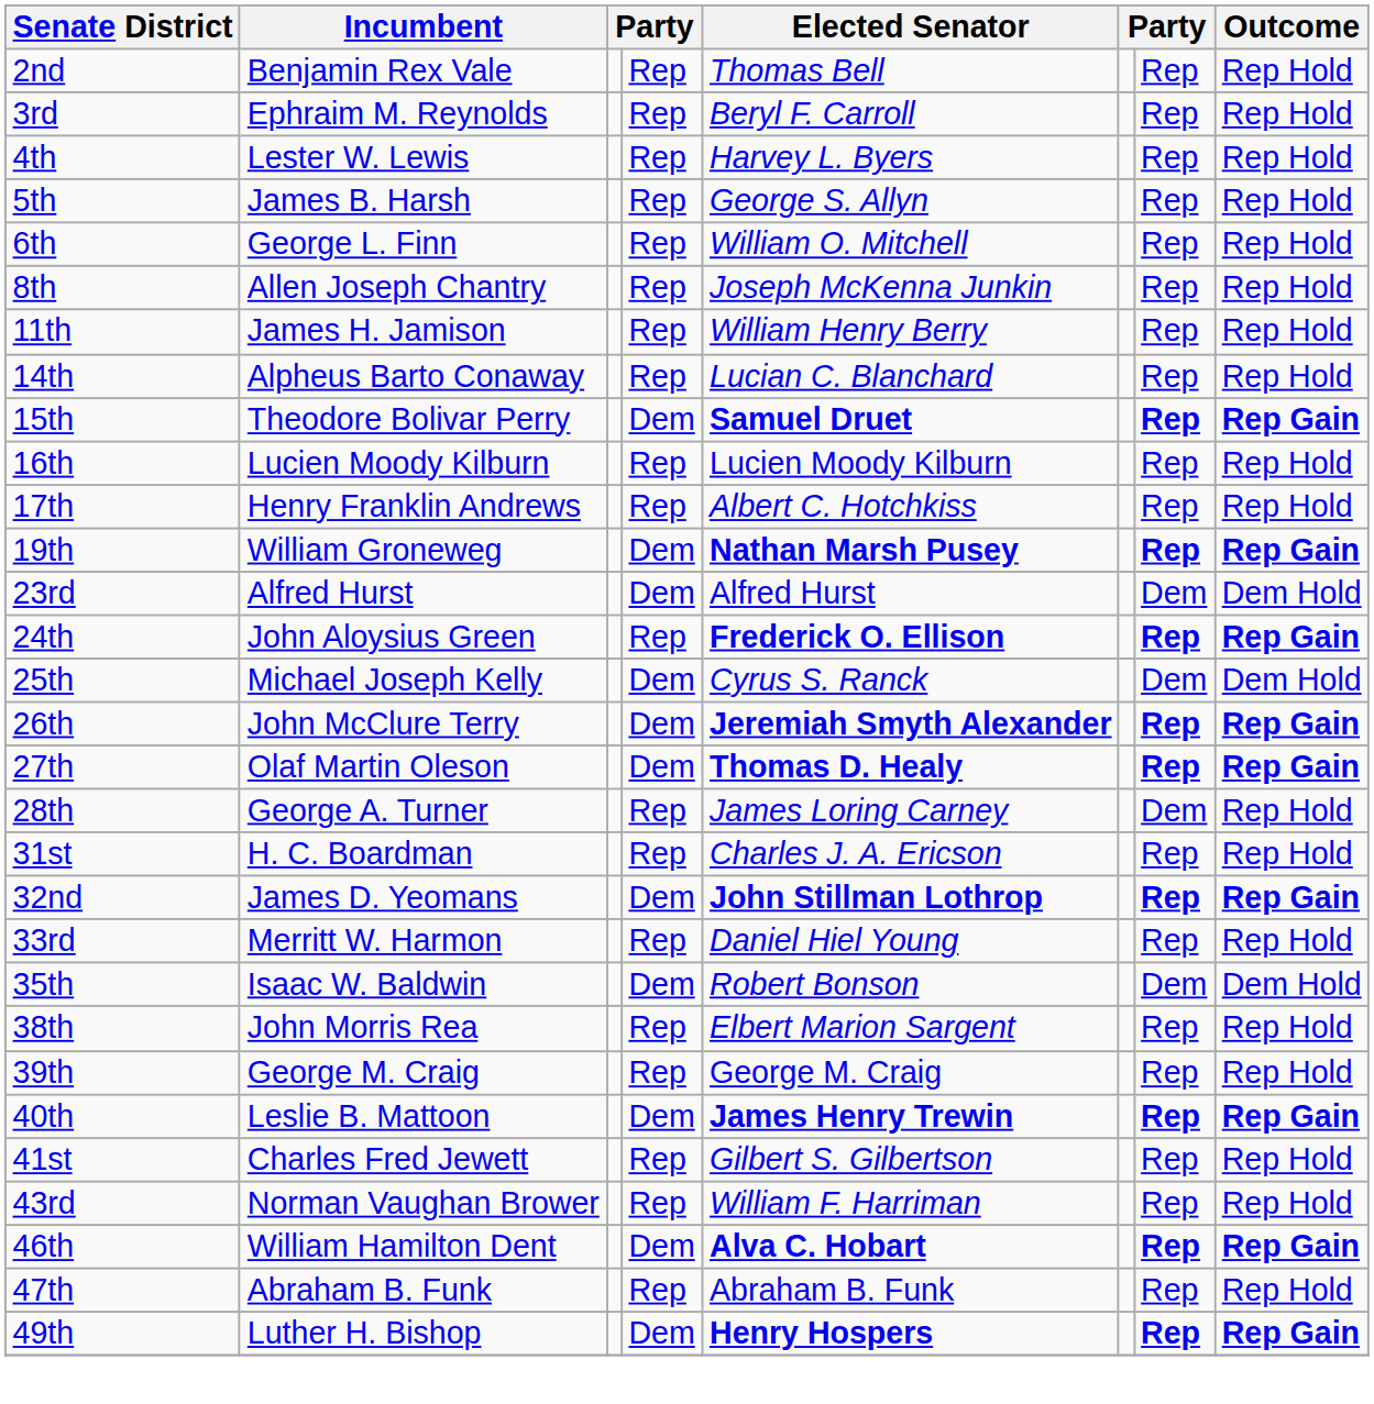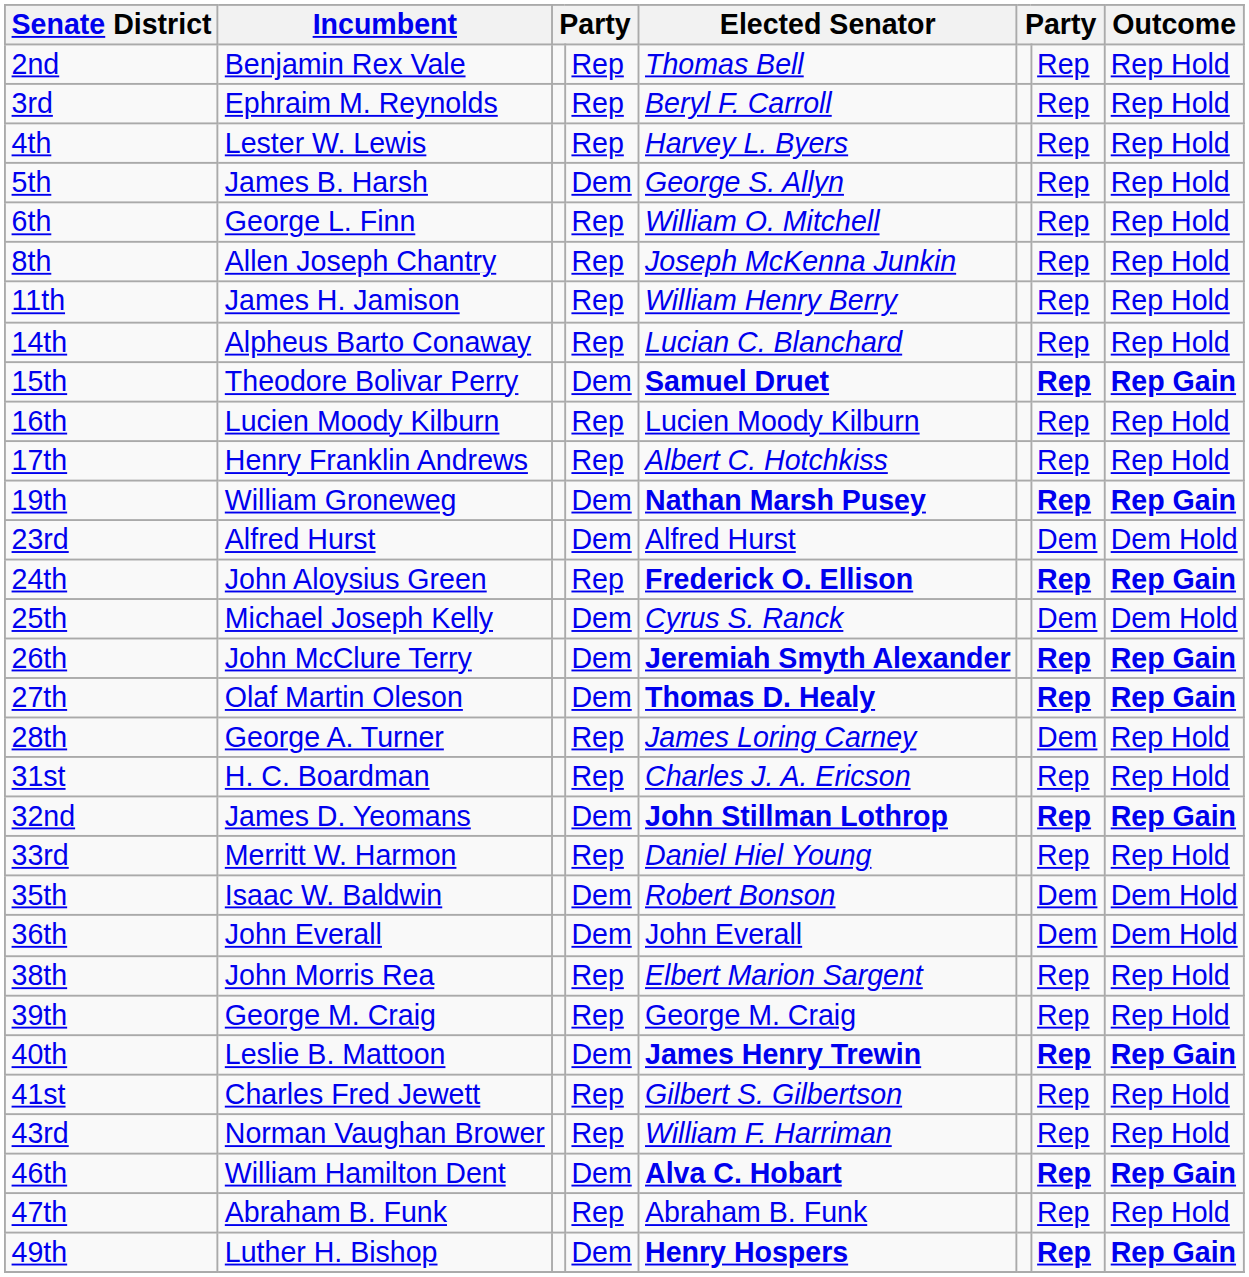5th | column 4: Rep -> Dem
+ row: 36th | John Everall | Dem | John Everall | Dem | Dem Hold
